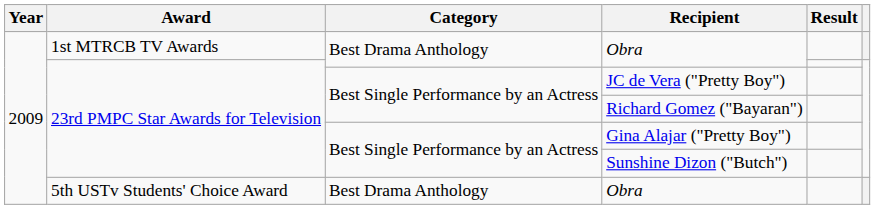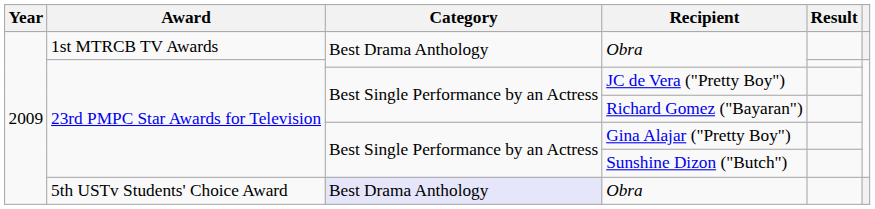5th USTv Students' Choice Award / Obra | Category: no background -> lavender background
